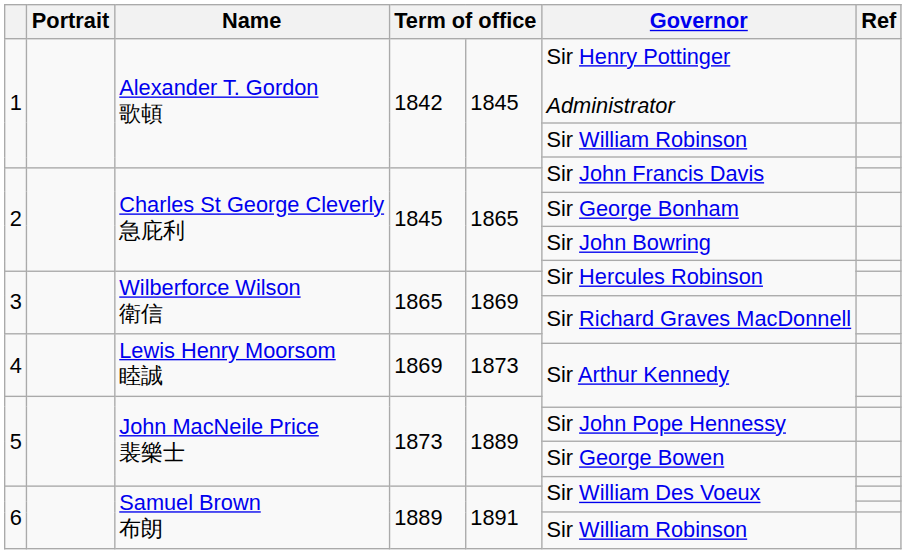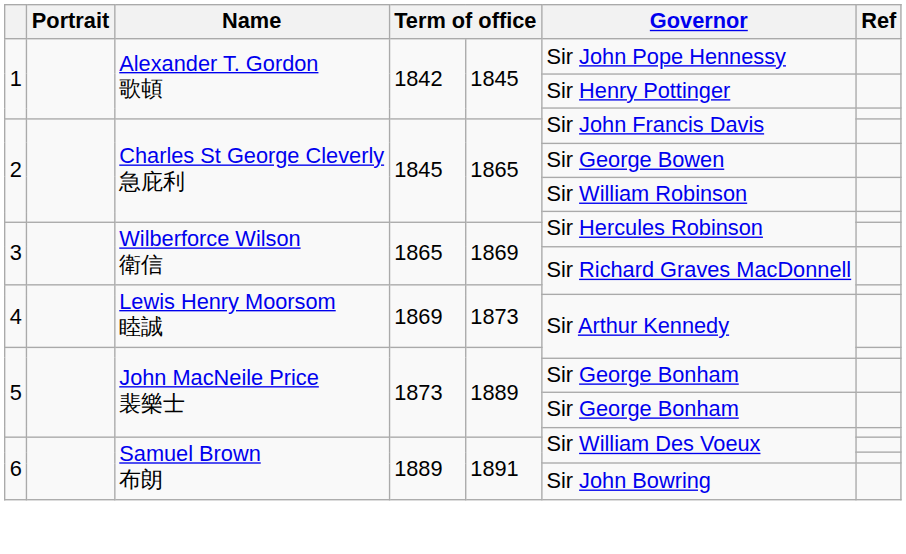row 2 | Governor: Sir Henry Pottinger Administrator -> Sir John Pope Hennessy
row 3 | Governor: Sir William Robinson -> Sir Henry Pottinger
row 6 | Governor: Sir George Bonham -> Sir George Bowen
row 7 | Governor: Sir John Bowring -> Sir William Robinson
row 14 | Governor: Sir John Pope Hennessy -> Sir George Bonham
row 15 | Governor: Sir George Bowen -> Sir George Bonham
row 19 | Governor: Sir William Robinson -> Sir John Bowring
